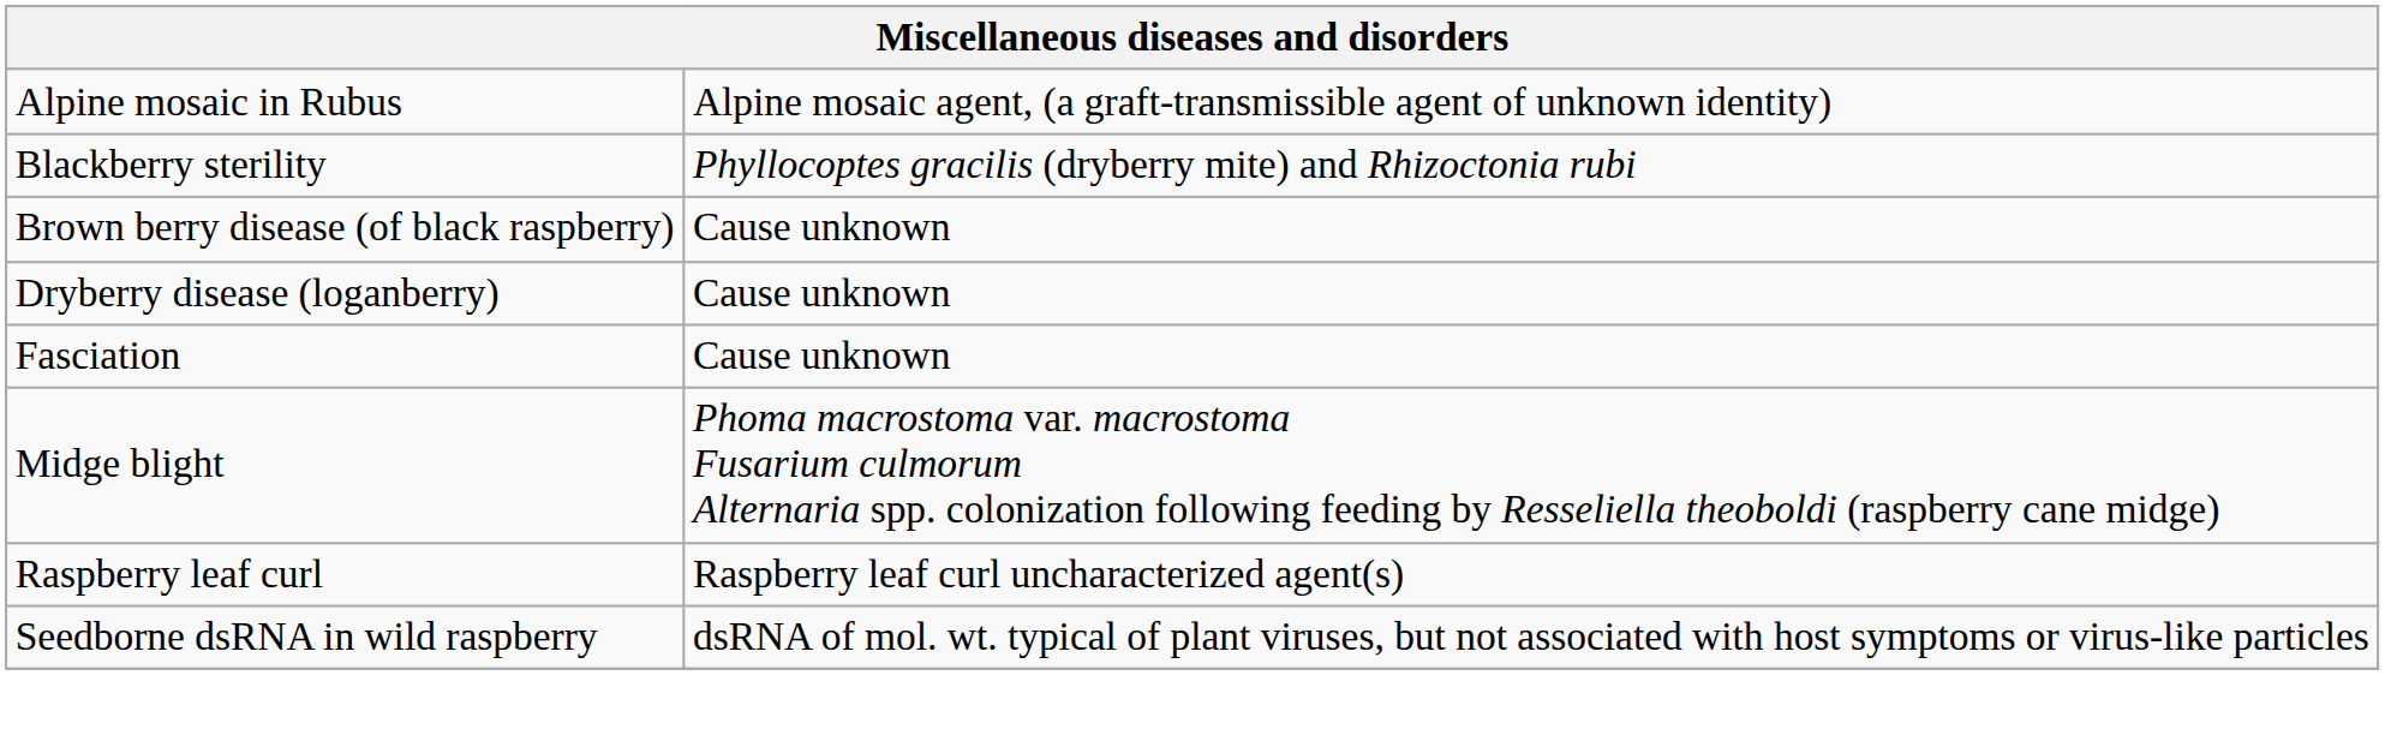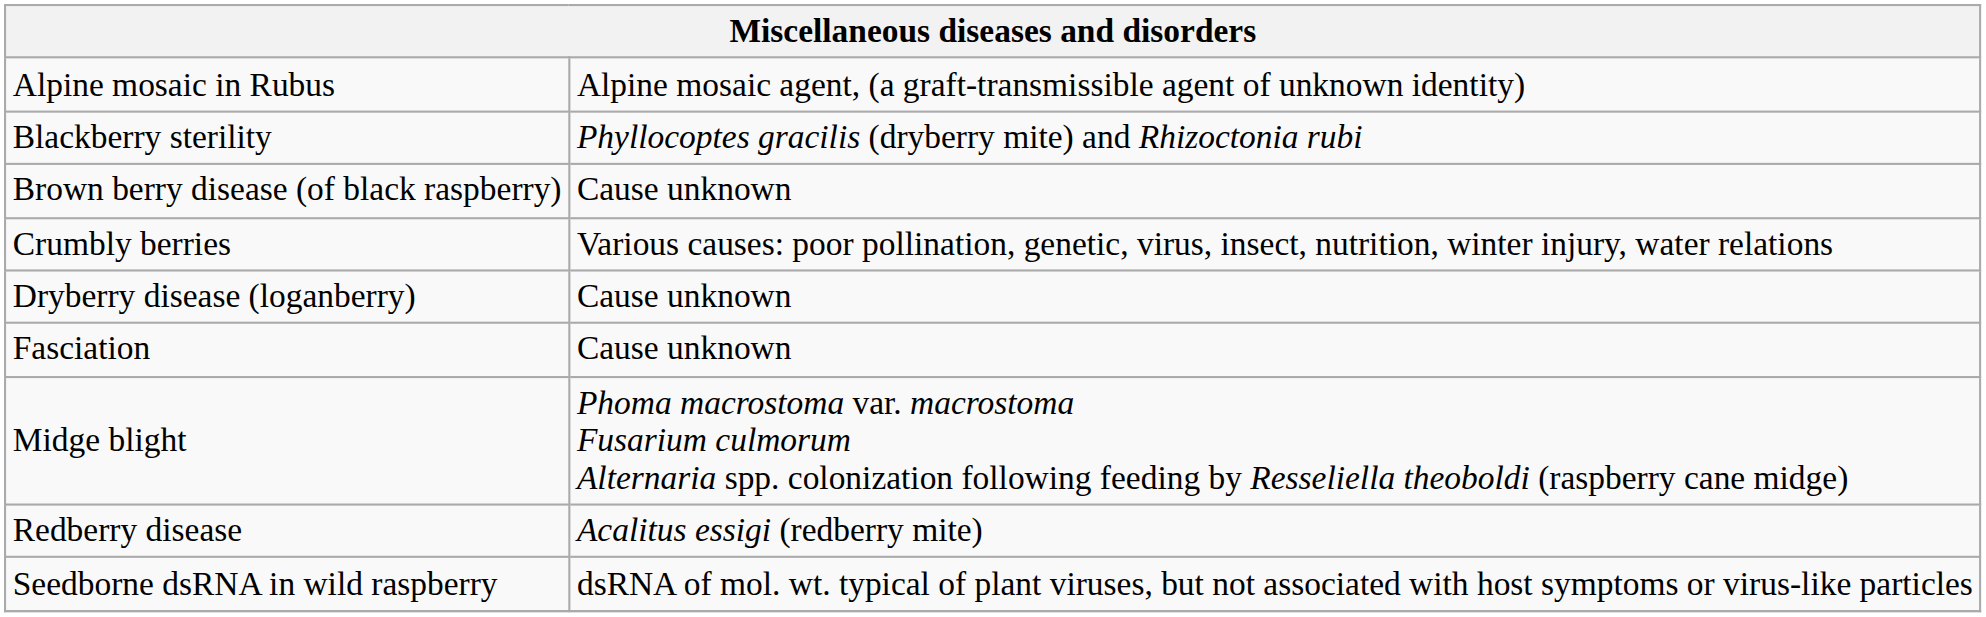+ row: Crumbly berries | Various causes: poor pollination, genetic, virus, insect, nutrition, winter injury, water relations
- row: Raspberry leaf curl | Raspberry leaf curl uncharacterized agent(s)
+ row: Redberry disease | Acalitus essigi (redberry mite)
